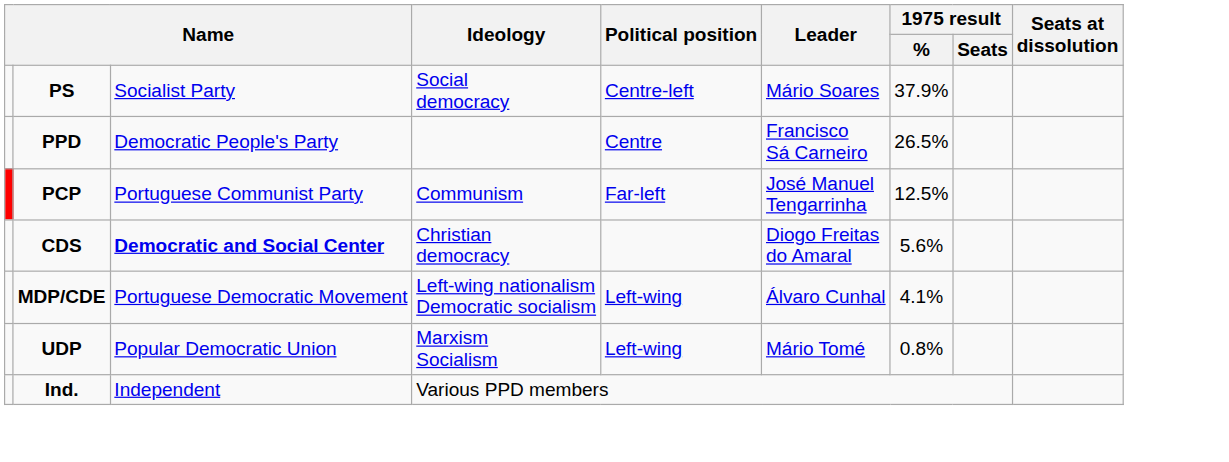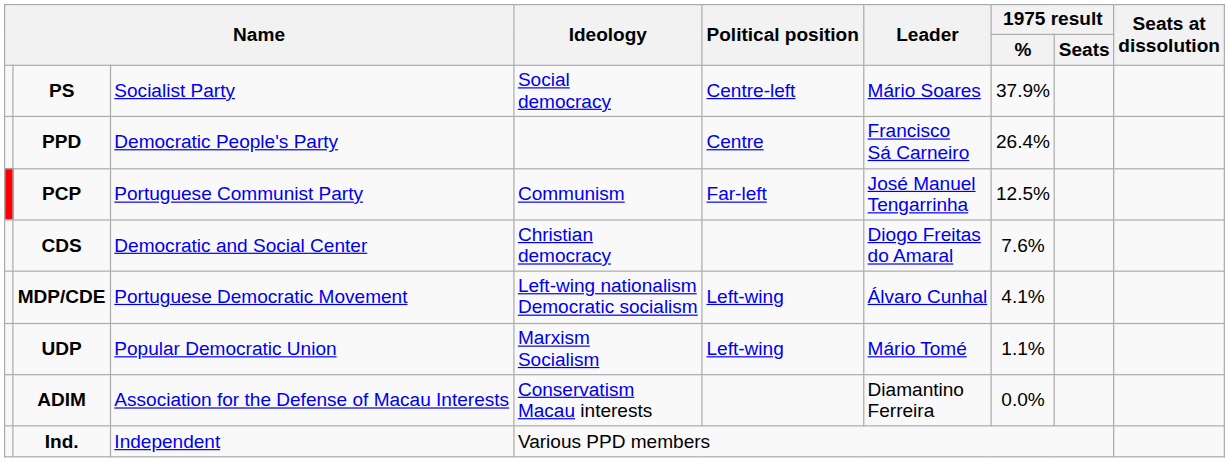PPD | 1975 result / %: 26.5% -> 26.4%
CDS | column 3: bold -> normal
CDS | 1975 result / %: 5.6% -> 7.6%
UDP | 1975 result / %: 0.8% -> 1.1%
+ row: ADIM | Association for the Defense of Macau Interests | Conservatism Macau interests | Diamantino Ferreira | 0.0%
